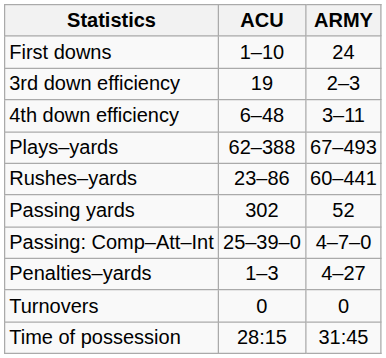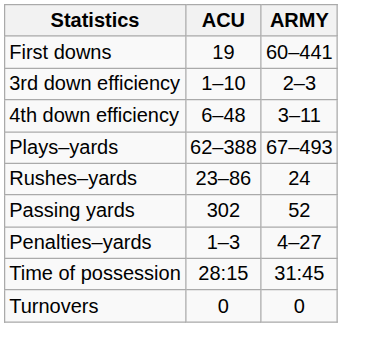First downs | ACU: 1–10 -> 19
First downs | ARMY: 24 -> 60–441
3rd down efficiency | ACU: 19 -> 1–10
Rushes–yards | ARMY: 60–441 -> 24
- row: Passing: Comp–Att–Int | 25–39–0 | 4–7–0
rows swapped: Turnovers <-> Time of possession
